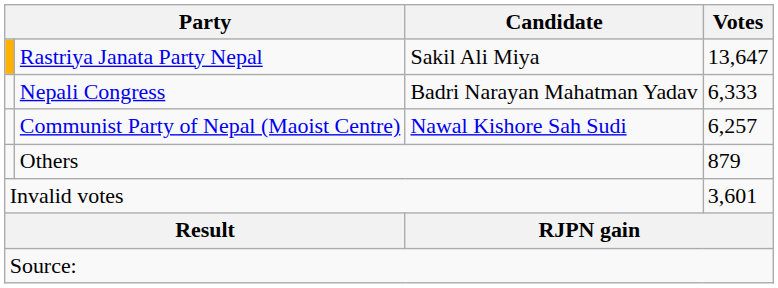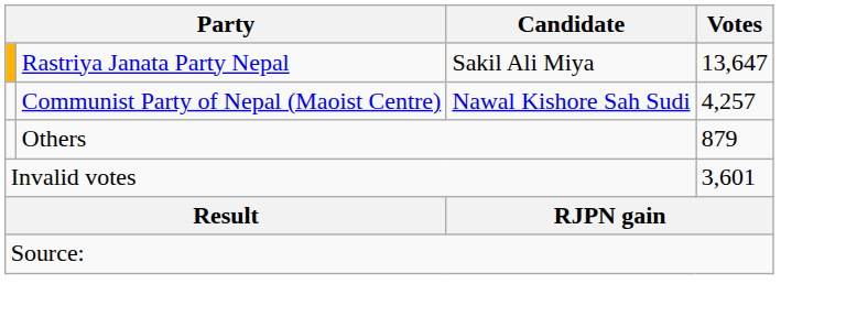- row: Nepali Congress | Badri Narayan Mahatman Yadav | 6,333
Communist Party of Nepal (Maoist Centre) | Votes: 6,257 -> 4,257
